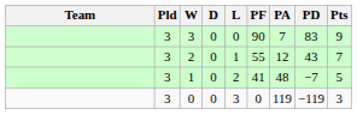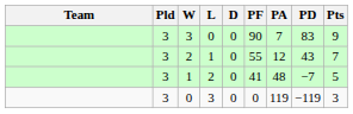columns swapped: D <-> L
